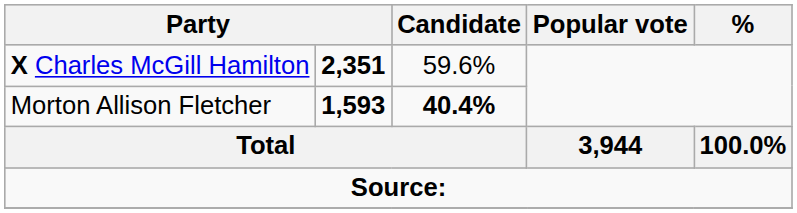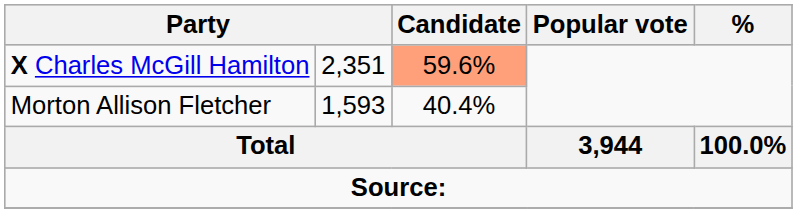X Charles McGill Hamilton | column 2: bold -> normal
X Charles McGill Hamilton | Candidate: no background -> lightsalmon background
Morton Allison Fletcher | column 2: bold -> normal
Morton Allison Fletcher | Candidate: bold -> normal
